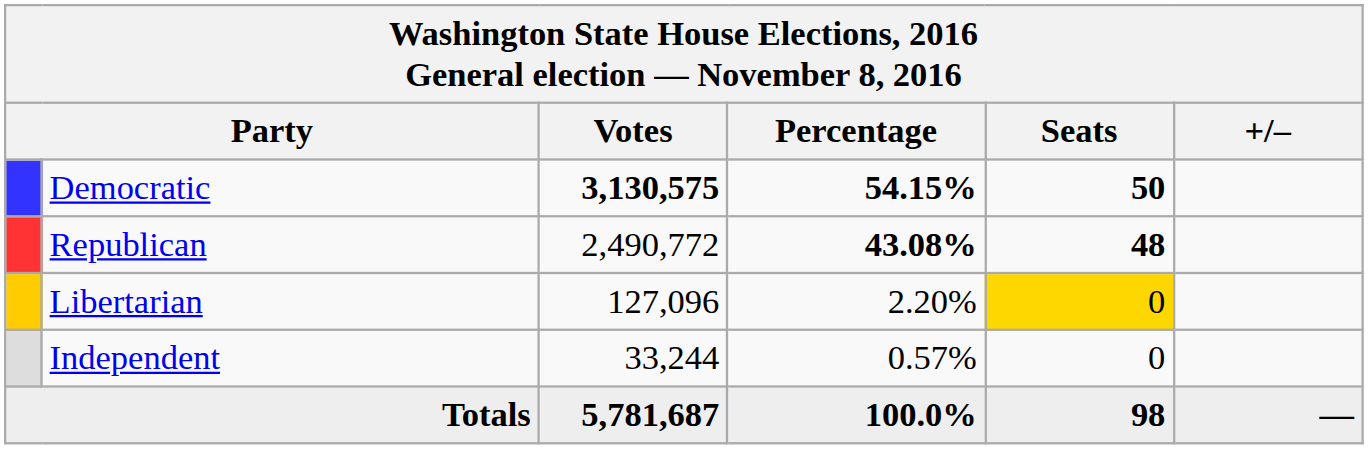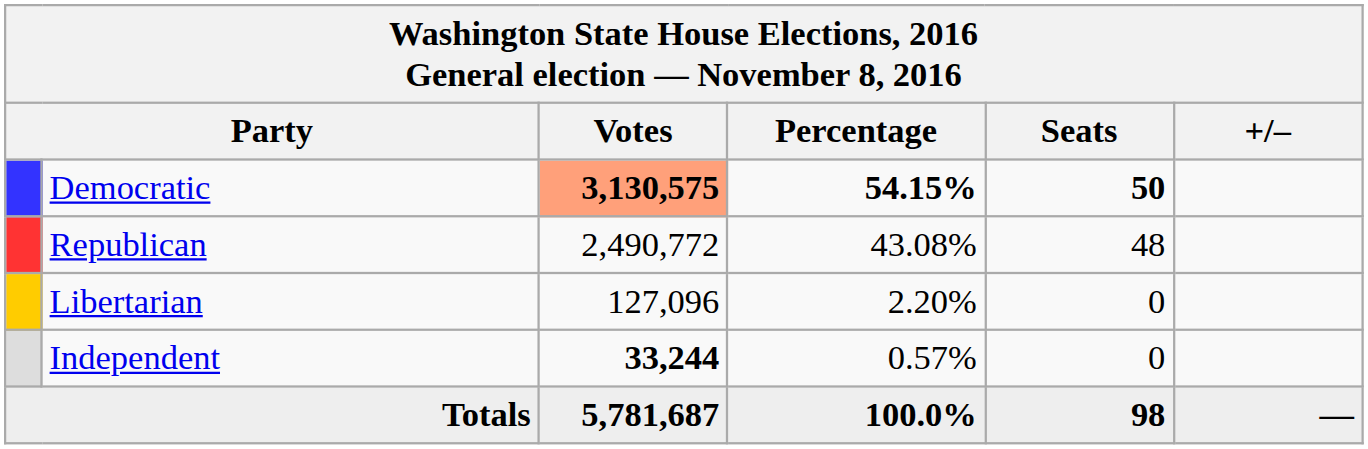Democratic | Votes: no background -> lightsalmon background
Republican | Percentage: bold -> normal
Republican | Seats: bold -> normal
Libertarian | Seats: gold background -> no background
Independent | Votes: normal -> bold
